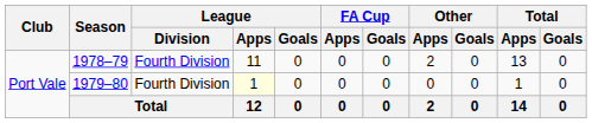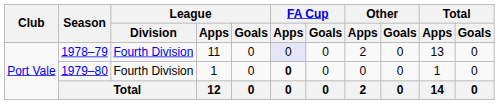1978–79 | FA Cup / Apps: no background -> lavender background
1979–80 | League / Apps: lightyellow background -> no background
1979–80 | FA Cup / Apps: normal -> bold
